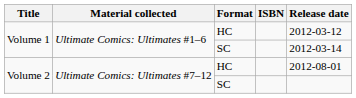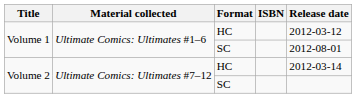Volume 1 / SC | Release date: 2012-03-14 -> 2012-08-01
Volume 2 / HC | Release date: 2012-08-01 -> 2012-03-14
